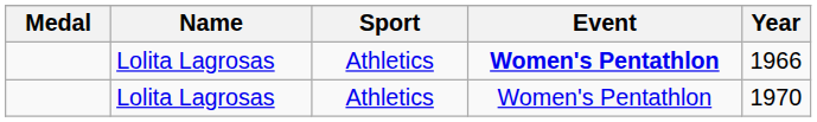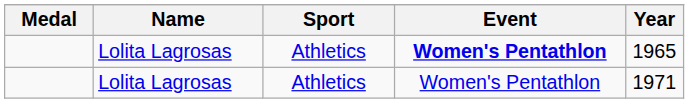row 2 | Year: 1966 -> 1965
row 3 | Year: 1970 -> 1971
